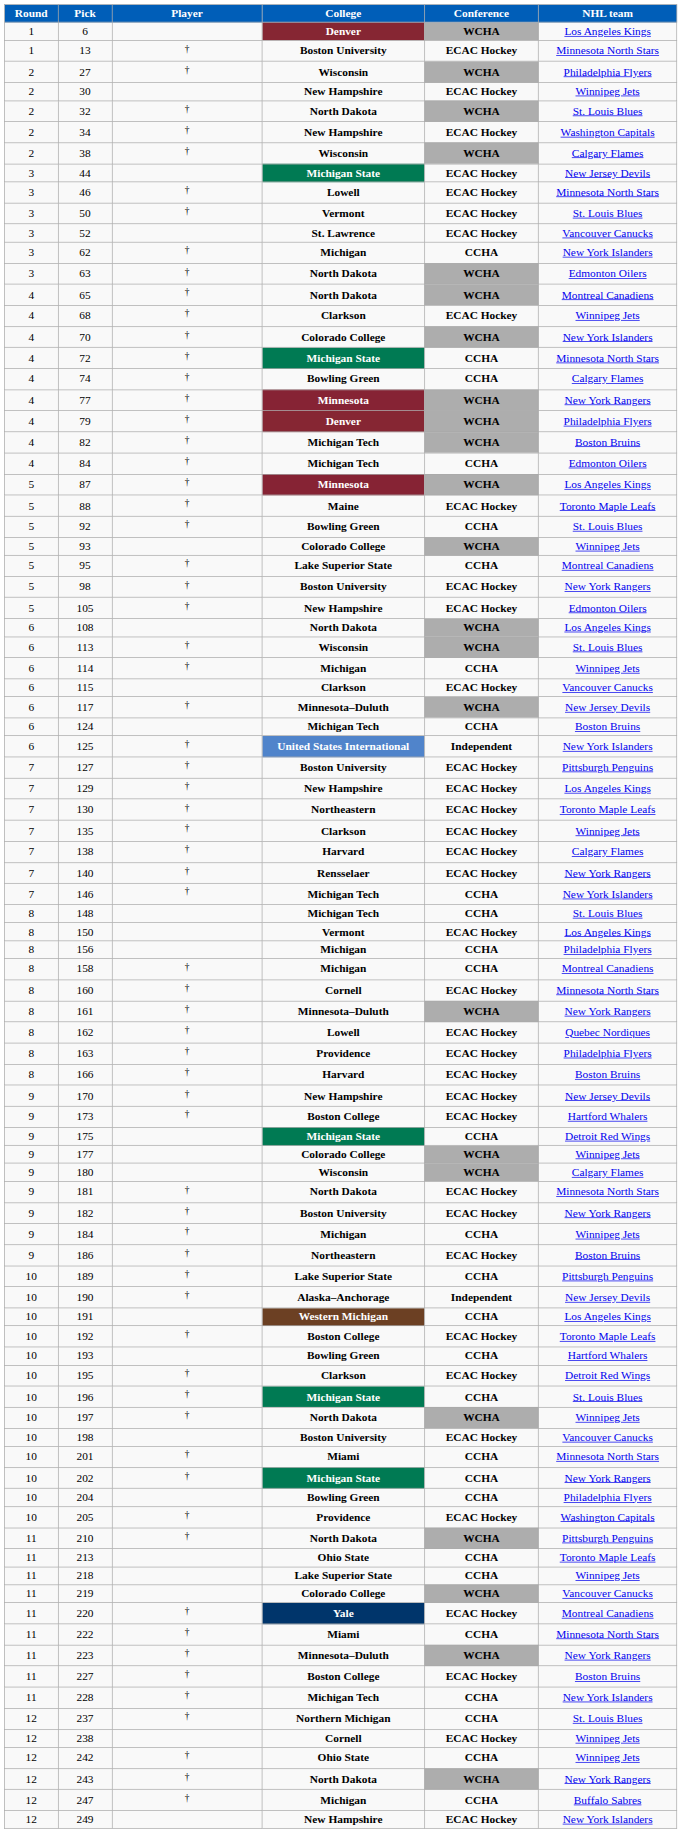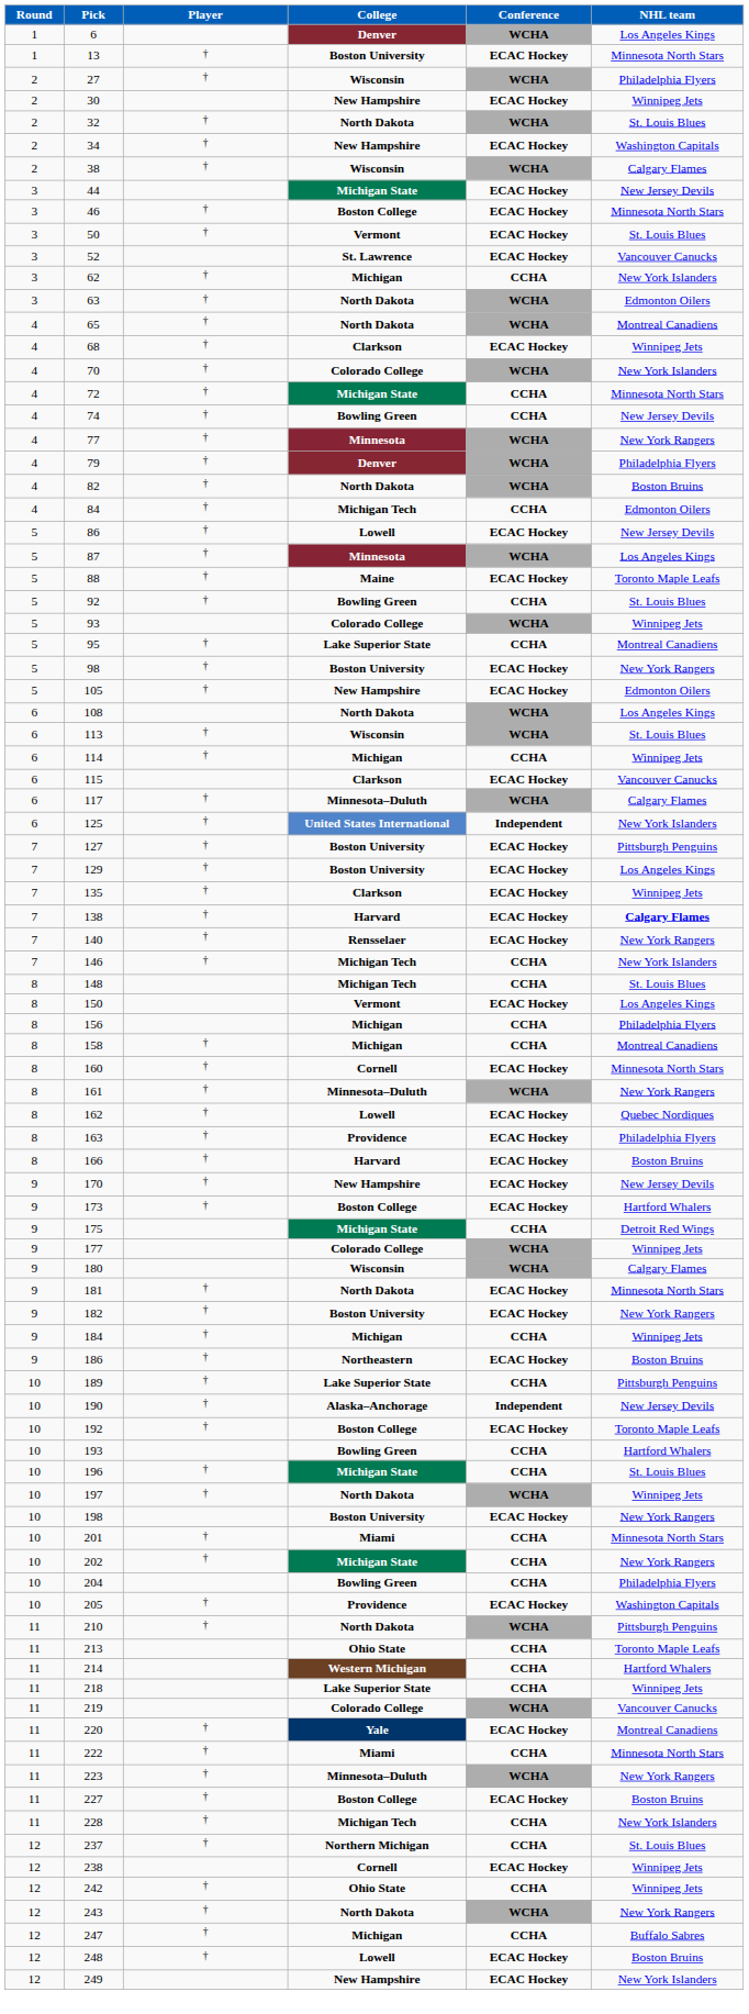46 | College: Lowell -> Boston College
74 | NHL team: Calgary Flames -> New Jersey Devils
82 | College: Michigan Tech -> North Dakota
+ row: 5 | 86 | † | Lowell | ECAC Hockey | New Jersey Devils
117 | NHL team: New Jersey Devils -> Calgary Flames
- row: 6 | 124 | Michigan Tech | CCHA | Boston Bruins
129 | College: New Hampshire -> Boston University
- row: 7 | 130 | † | Northeastern | ECAC Hockey | Toronto Maple Leafs
138 | NHL team: normal -> bold
- row: 10 | 191 | Western Michigan | CCHA | Los Angeles Kings
- row: 10 | 195 | † | Clarkson | ECAC Hockey | Detroit Red Wings
198 | NHL team: Vancouver Canucks -> New York Rangers
+ row: 11 | 214 | Western Michigan | CCHA | Hartford Whalers
+ row: 12 | 248 | † | Lowell | ECAC Hockey | Boston Bruins
